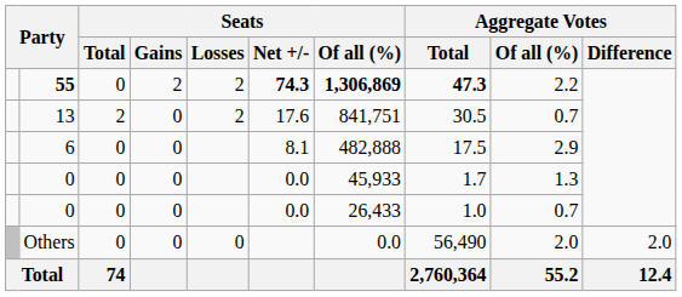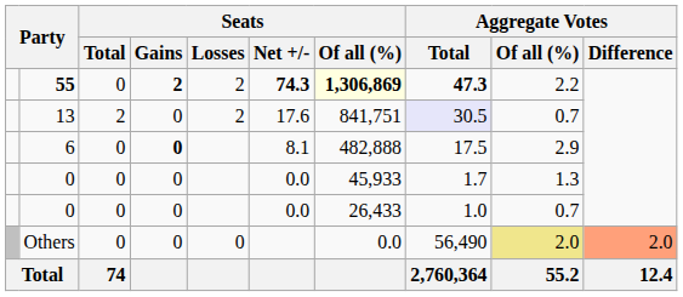55 | Seats / Gains: normal -> bold
55 | Seats / Of all (%): no background -> lightyellow background
13 | Aggregate Votes / Total: no background -> lavender background
6 | Seats / Gains: normal -> bold
Others | Aggregate Votes / Of all (%): no background -> khaki background
Others | Aggregate Votes / Difference: no background -> lightsalmon background
